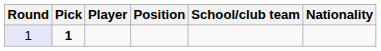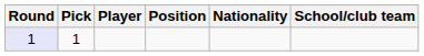columns swapped: Nationality <-> School/club team
row 2 | Pick: bold -> normal
